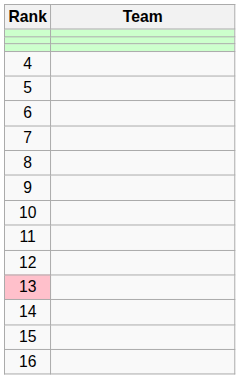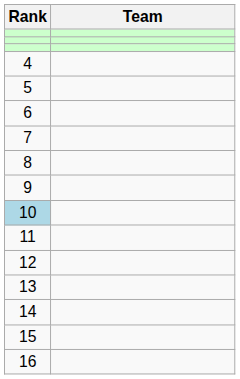row 11 | Rank: no background -> lightblue background
row 14 | Rank: pink background -> no background
